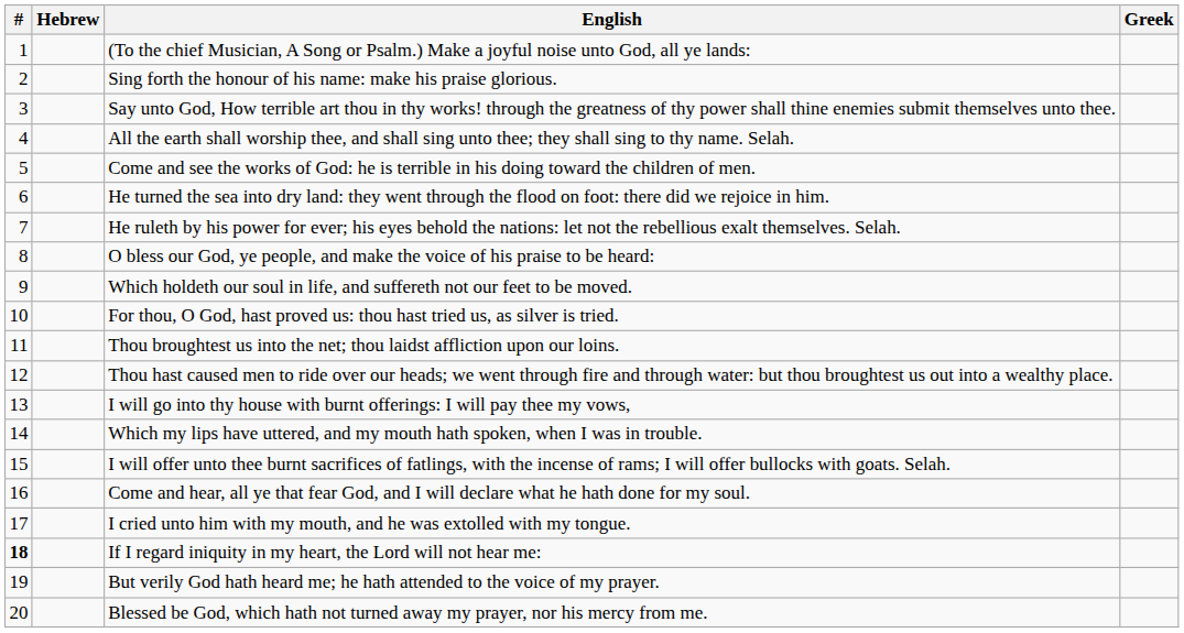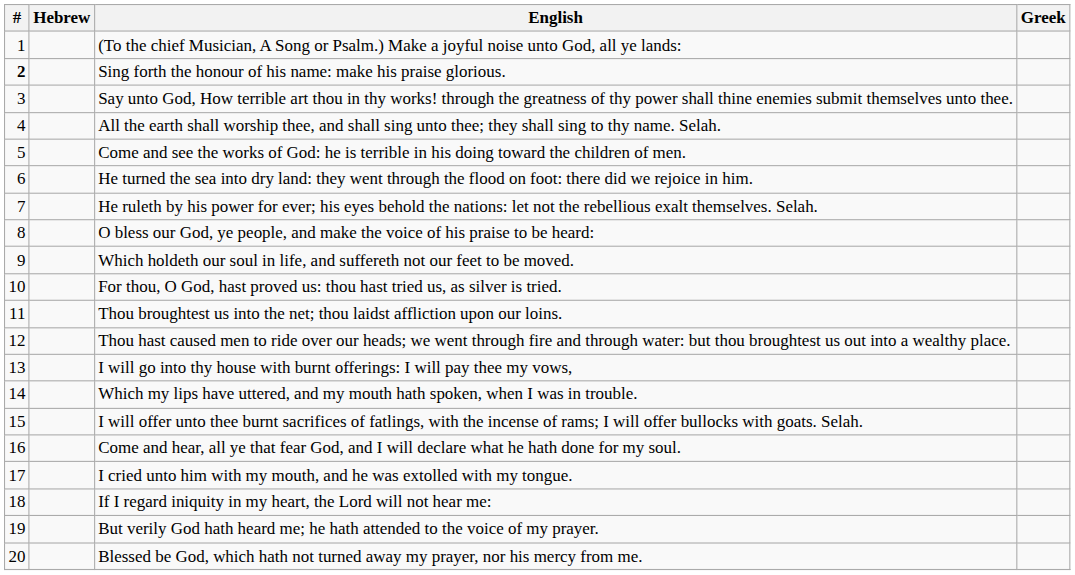Sing forth the honour of his name: make his praise glorious. | #: normal -> bold
If I regard iniquity in my heart, the Lord will not hear me: | #: bold -> normal
